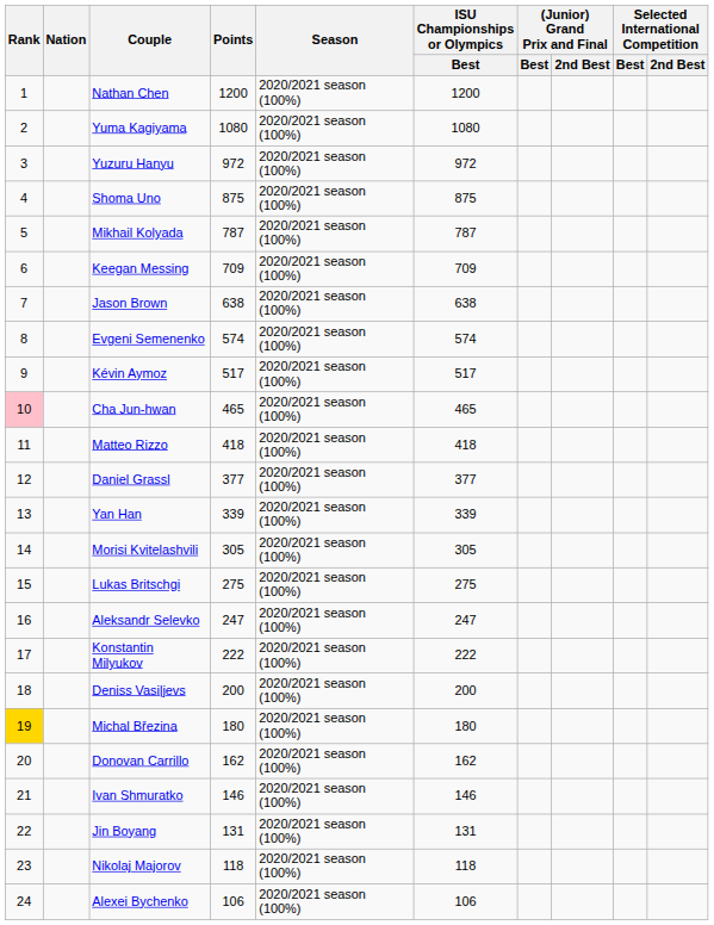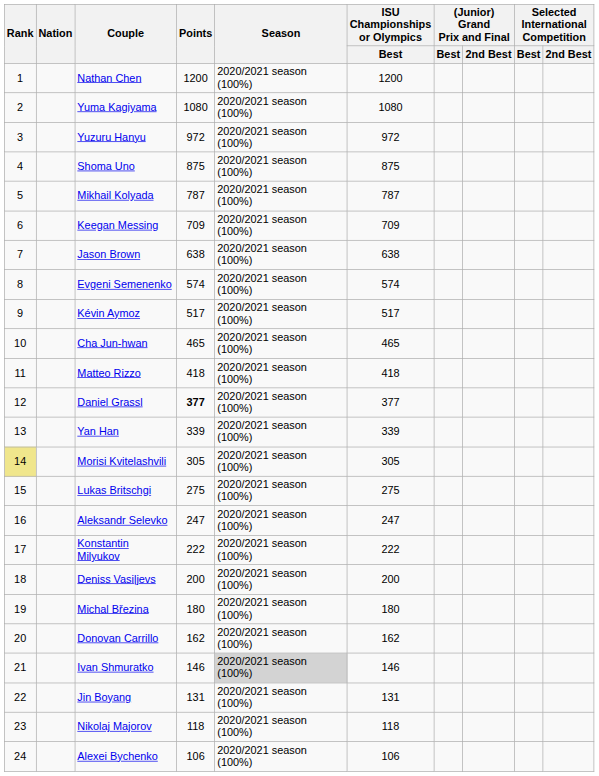Cha Jun-hwan | Rank: pink background -> no background
Daniel Grassl | Points: normal -> bold
Morisi Kvitelashvili | Rank: no background -> khaki background
Michal Březina | Rank: gold background -> no background
Ivan Shmuratko | Season: no background -> lightgrey background
